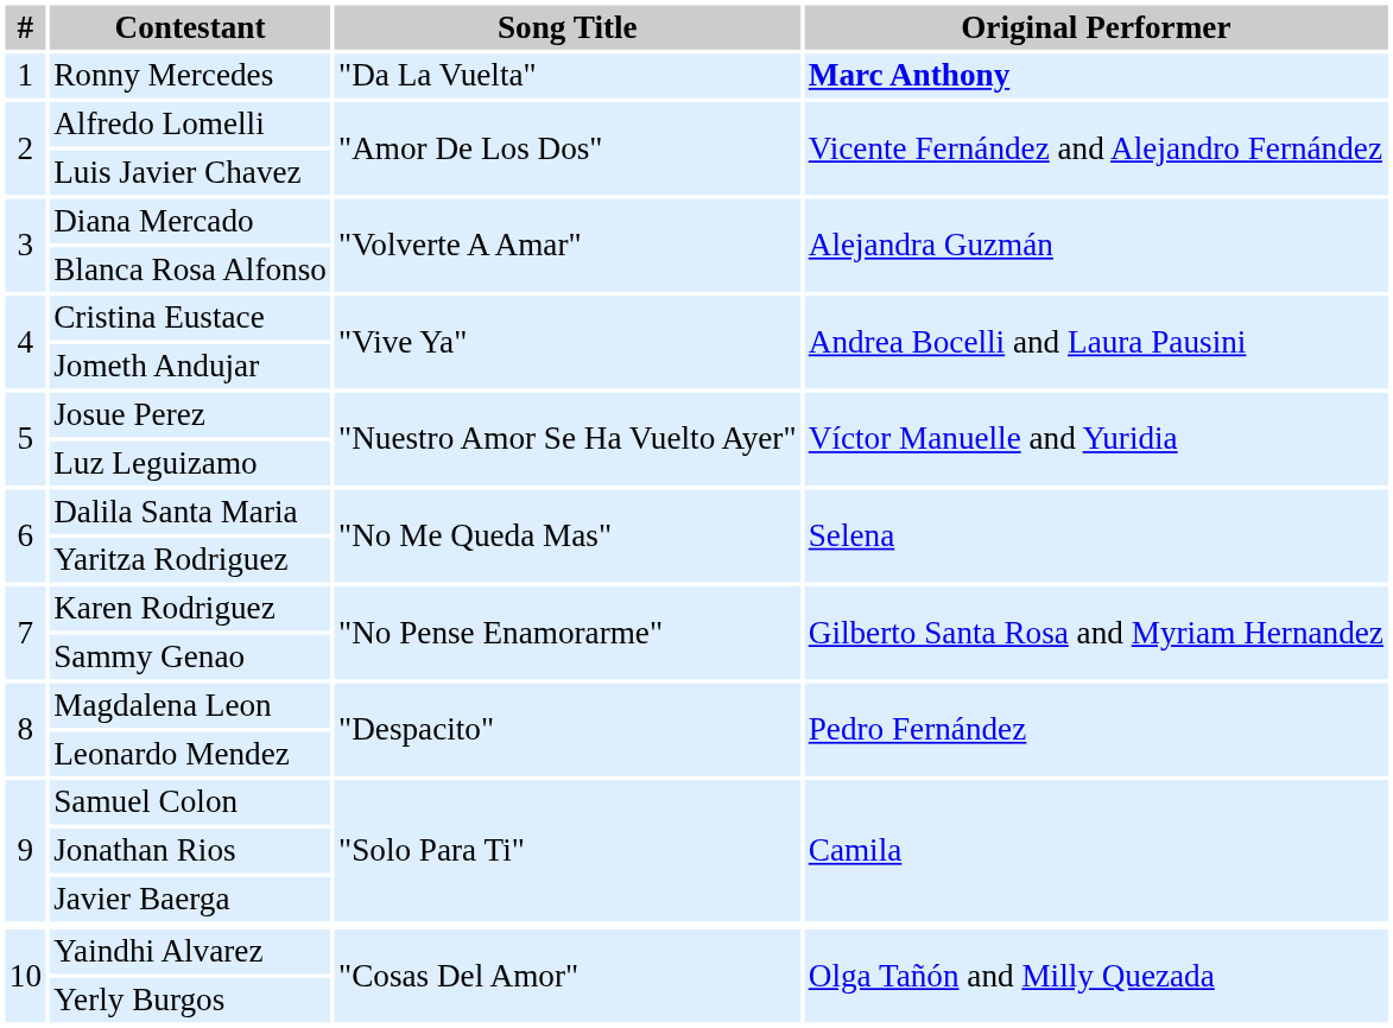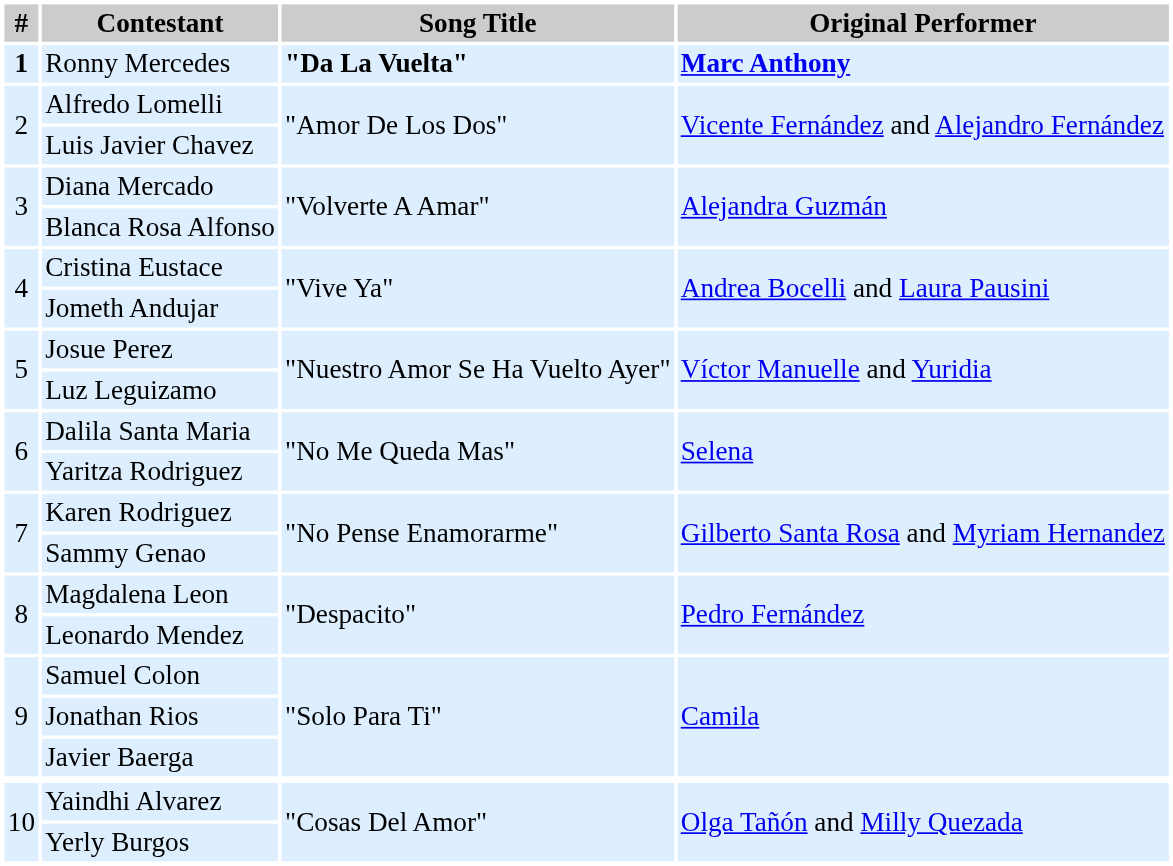Ronny Mercedes | #: normal -> bold
Ronny Mercedes | Song Title: normal -> bold
